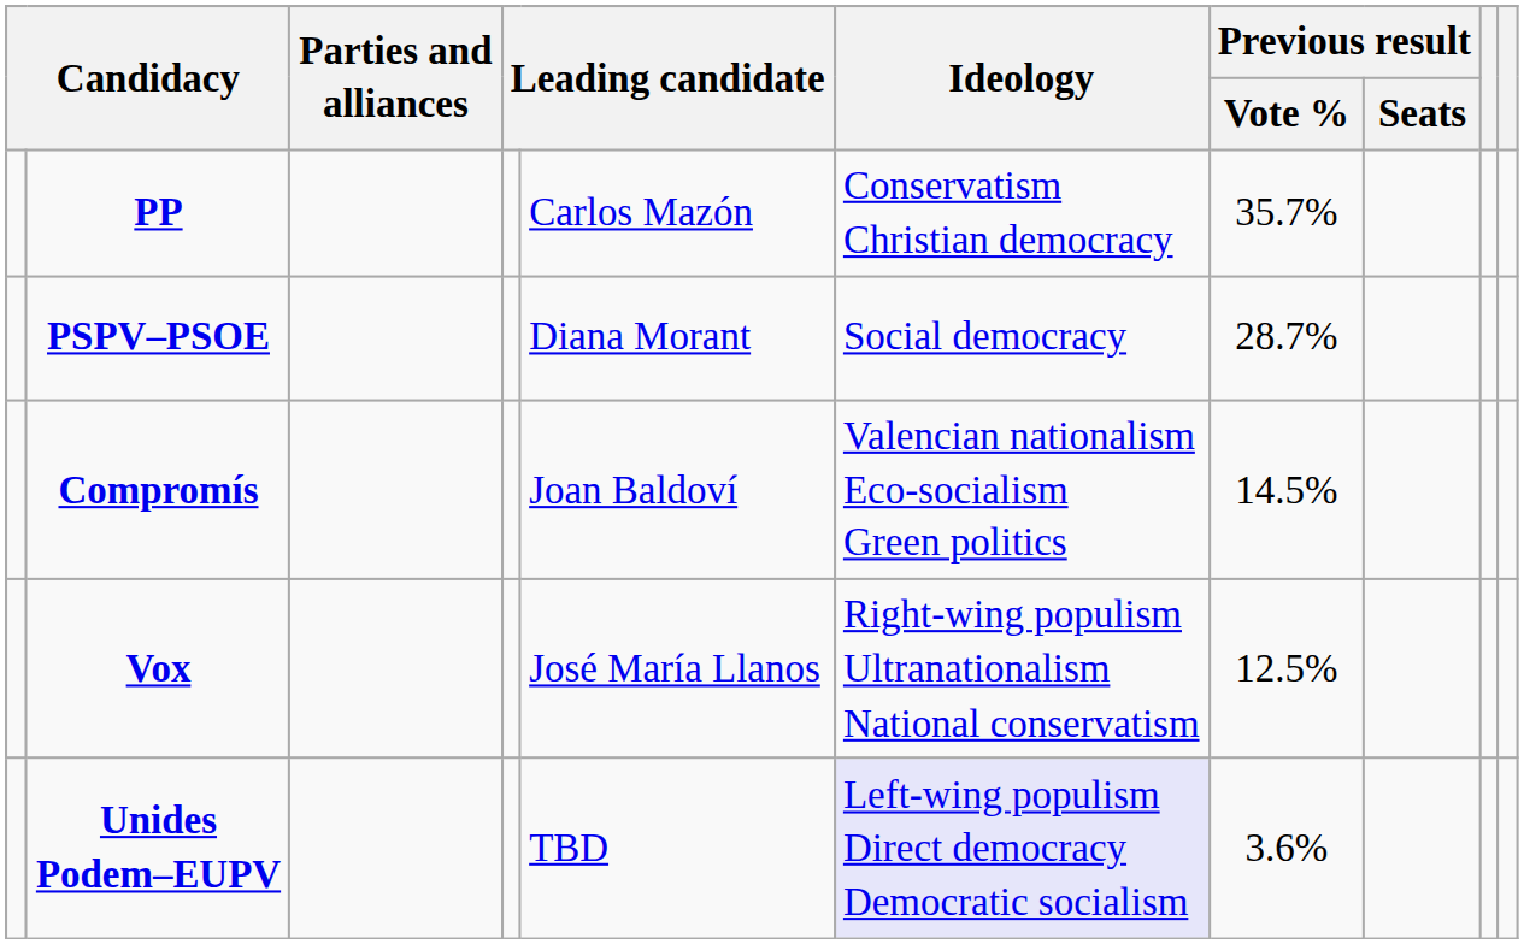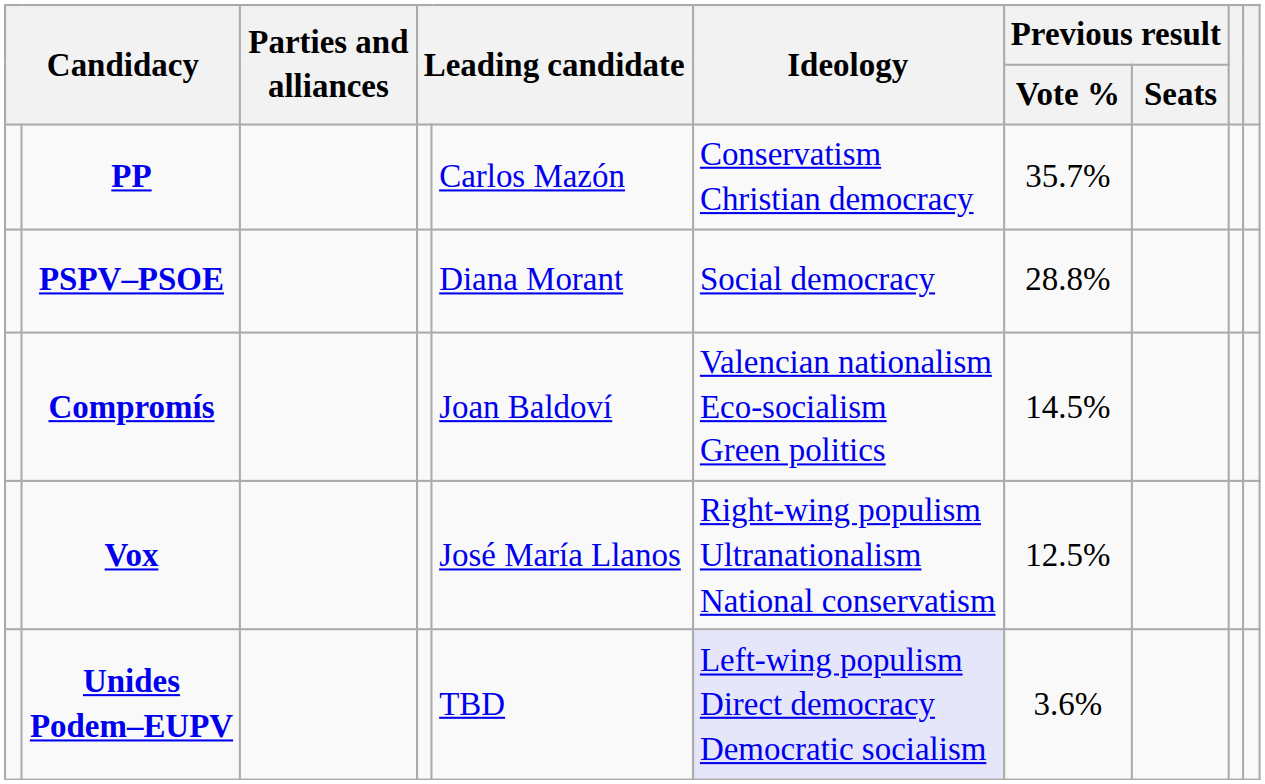PSPV–PSOE | Previous result / Vote %: 28.7% -> 28.8%
